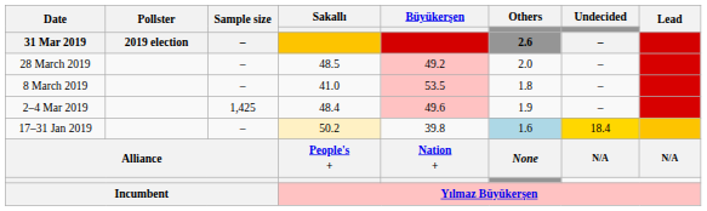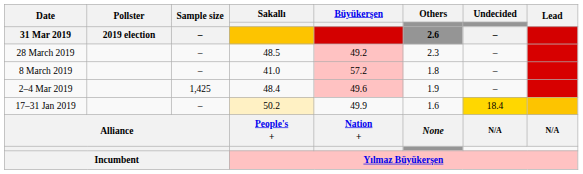28 March 2019 | Others / 2.6: 2.0 -> 2.3
8 March 2019 | Büyükerşen: 53.5 -> 57.2
17–31 Jan 2019 | Büyükerşen: 39.8 -> 49.9
17–31 Jan 2019 | Others / 2.6: lightblue background -> no background
